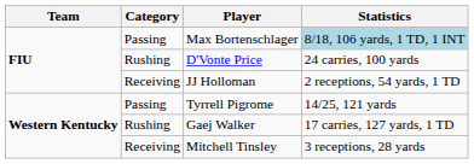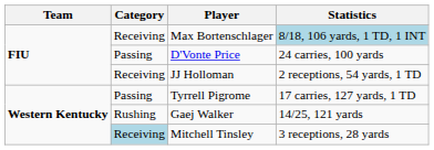Max Bortenschlager | Category: Passing -> Receiving
D'Vonte Price | Category: Rushing -> Passing
Tyrrell Pigrome | Statistics: 14/25, 121 yards -> 17 carries, 127 yards, 1 TD
Gaej Walker | Statistics: 17 carries, 127 yards, 1 TD -> 14/25, 121 yards
Mitchell Tinsley | Category: no background -> lightblue background
